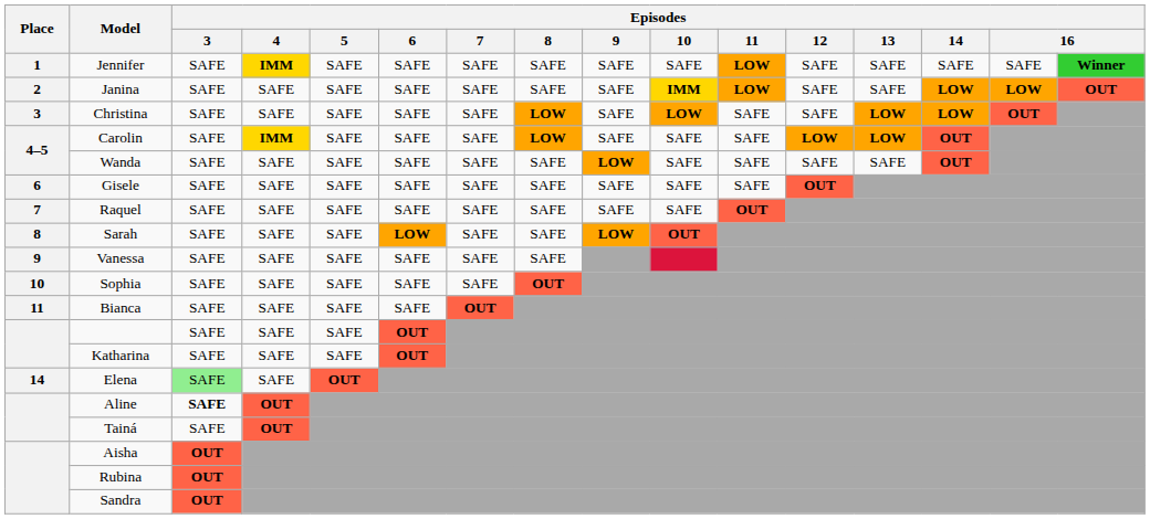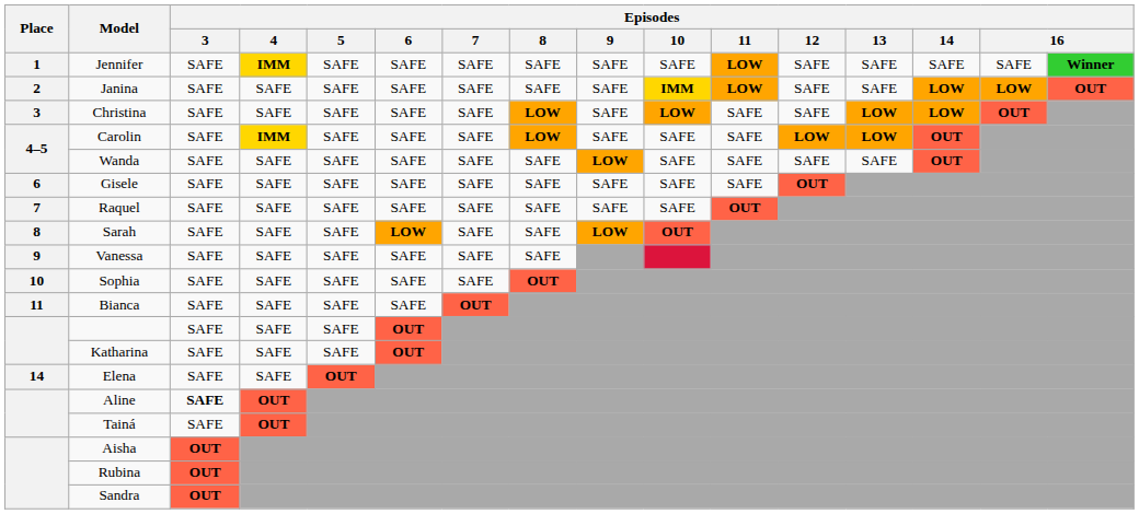Elena | Episodes / 3: lightgreen background -> no background
